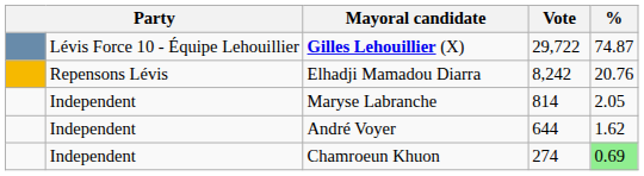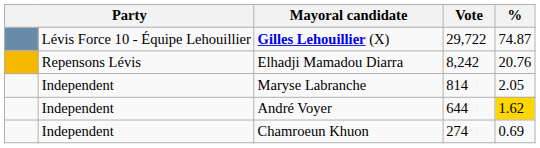André Voyer | %: no background -> gold background
Chamroeun Khuon | %: lightgreen background -> no background
